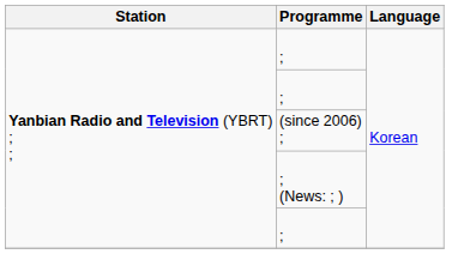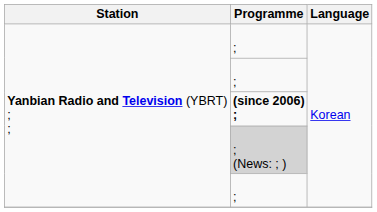(since 2006) ; | Programme: normal -> bold
; (News: ; ) | Programme: no background -> lightgrey background
